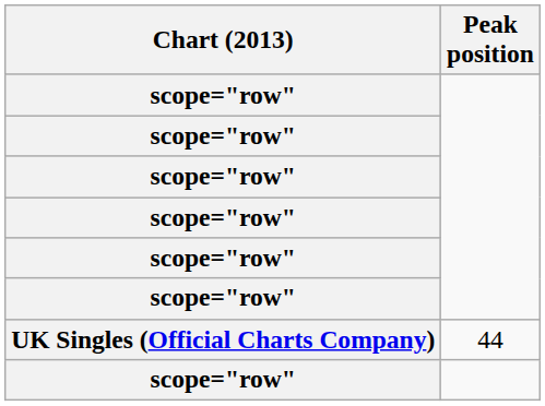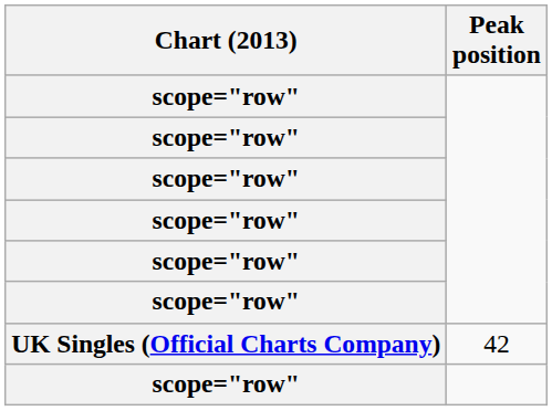UK Singles (Official Charts Company) | Peak position: 44 -> 42
